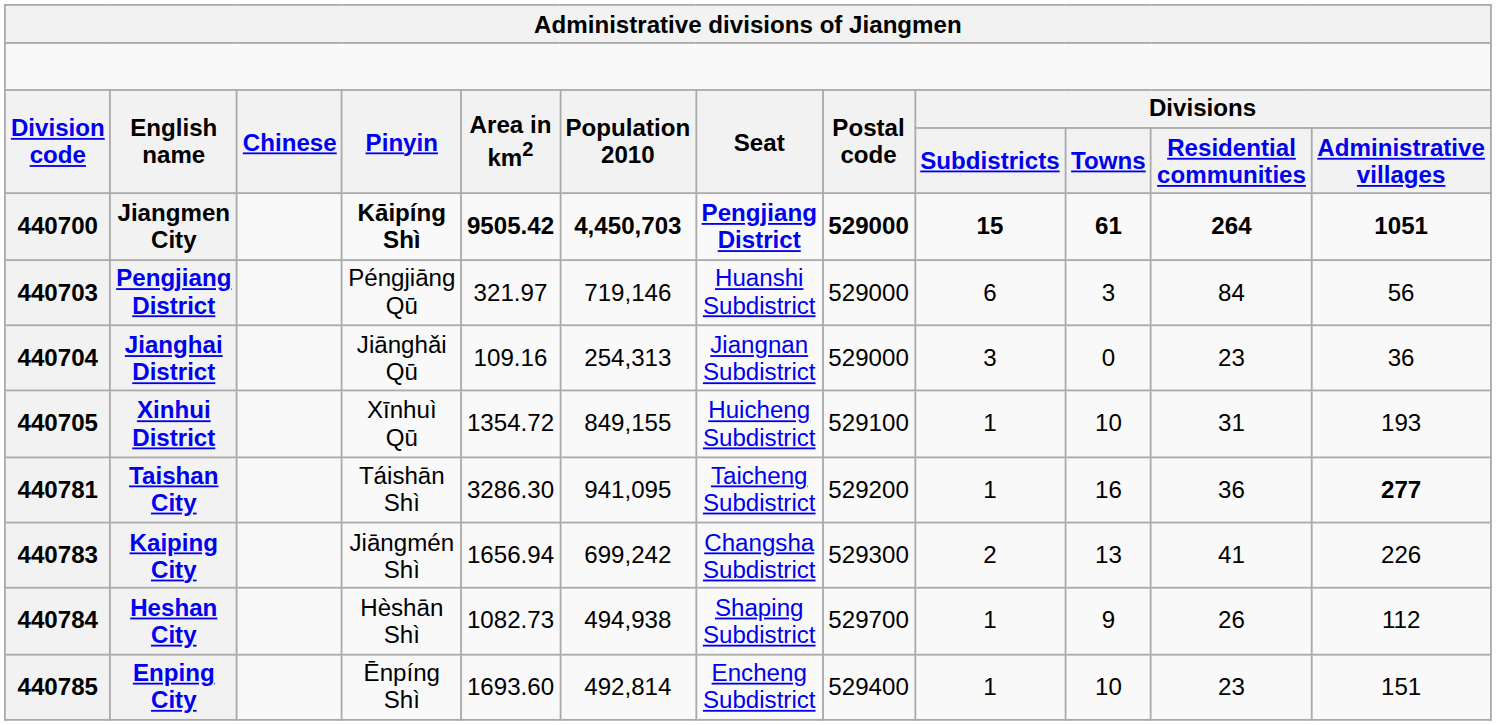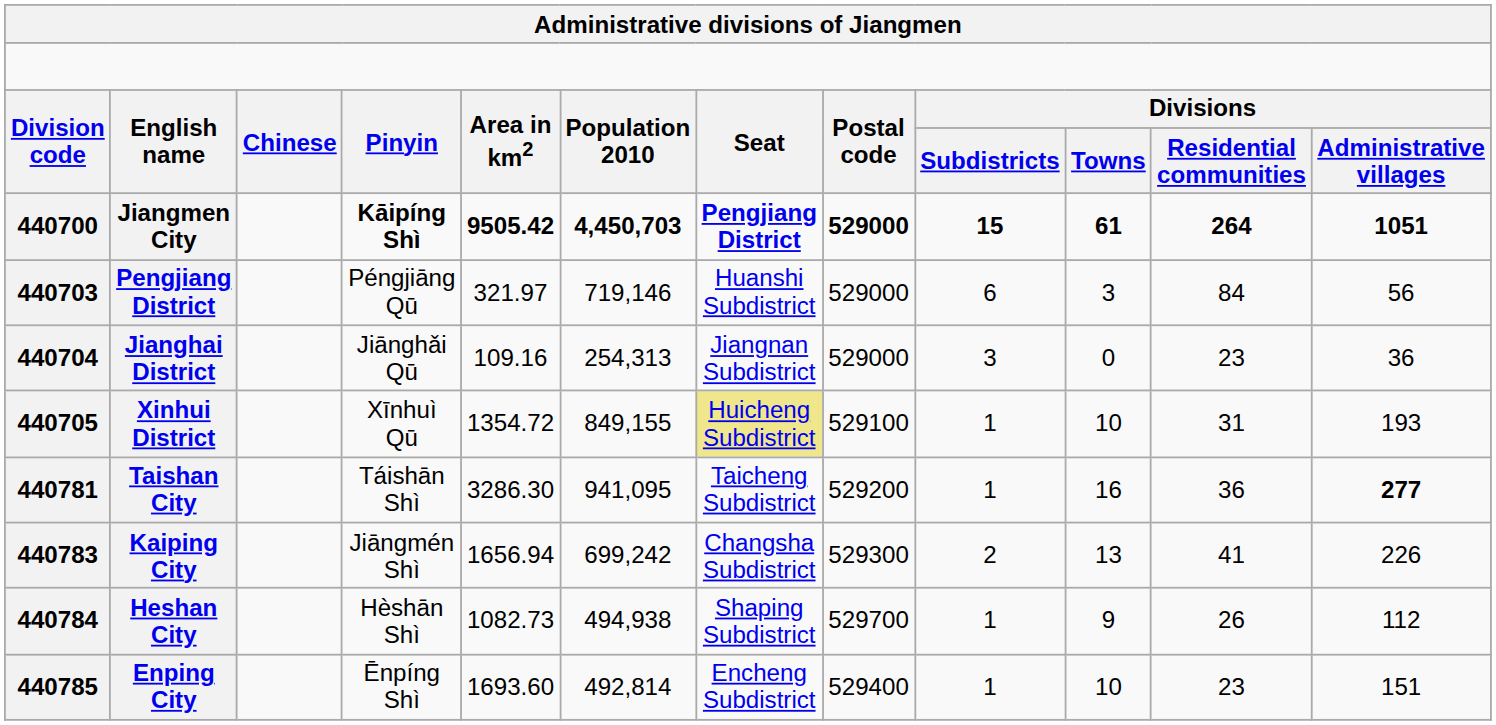Xinhui District | column 7: no background -> khaki background
